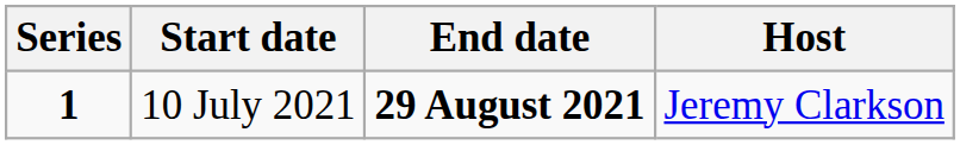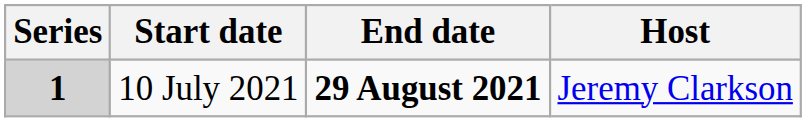10 July 2021 | Series: no background -> lightgrey background
